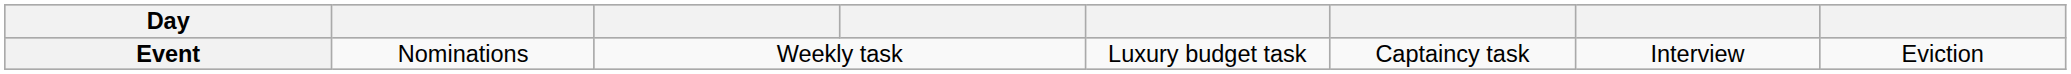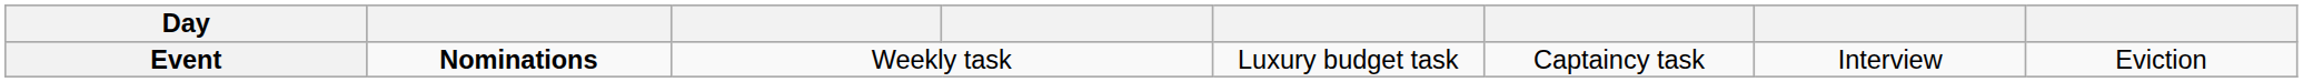Event | column 2: normal -> bold
